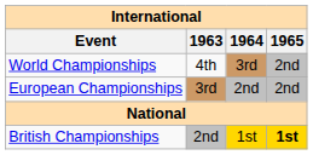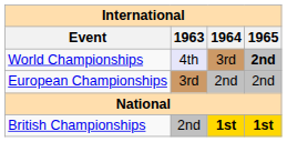World Championships | 1963: no background -> lavender background
World Championships | 1965: normal -> bold
British Championships | 1964: normal -> bold
